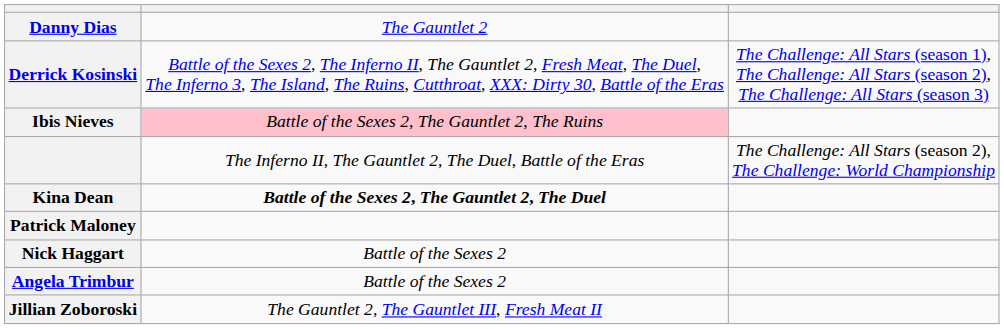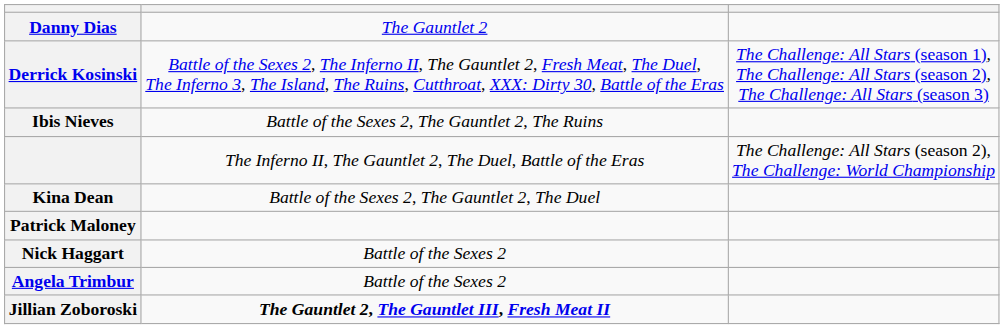Ibis Nieves | column 2: pink background -> no background
Kina Dean | column 2: bold -> normal
Jillian Zoboroski | column 2: normal -> bold
